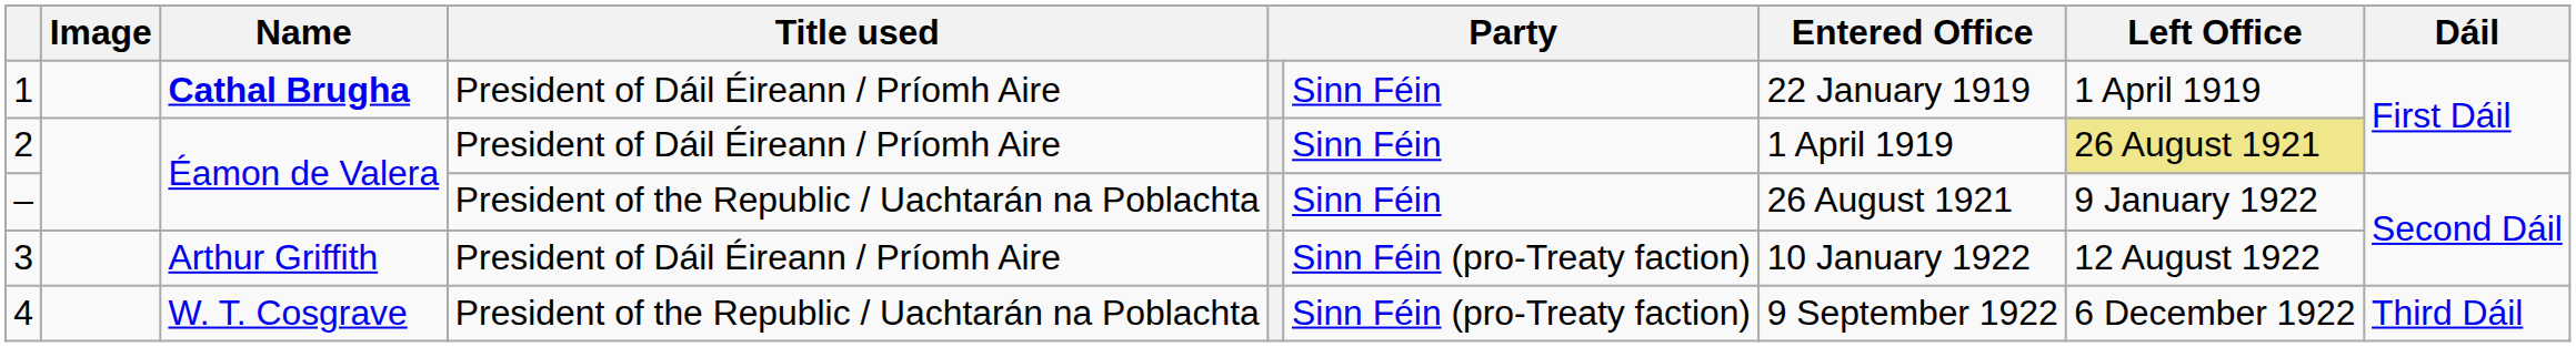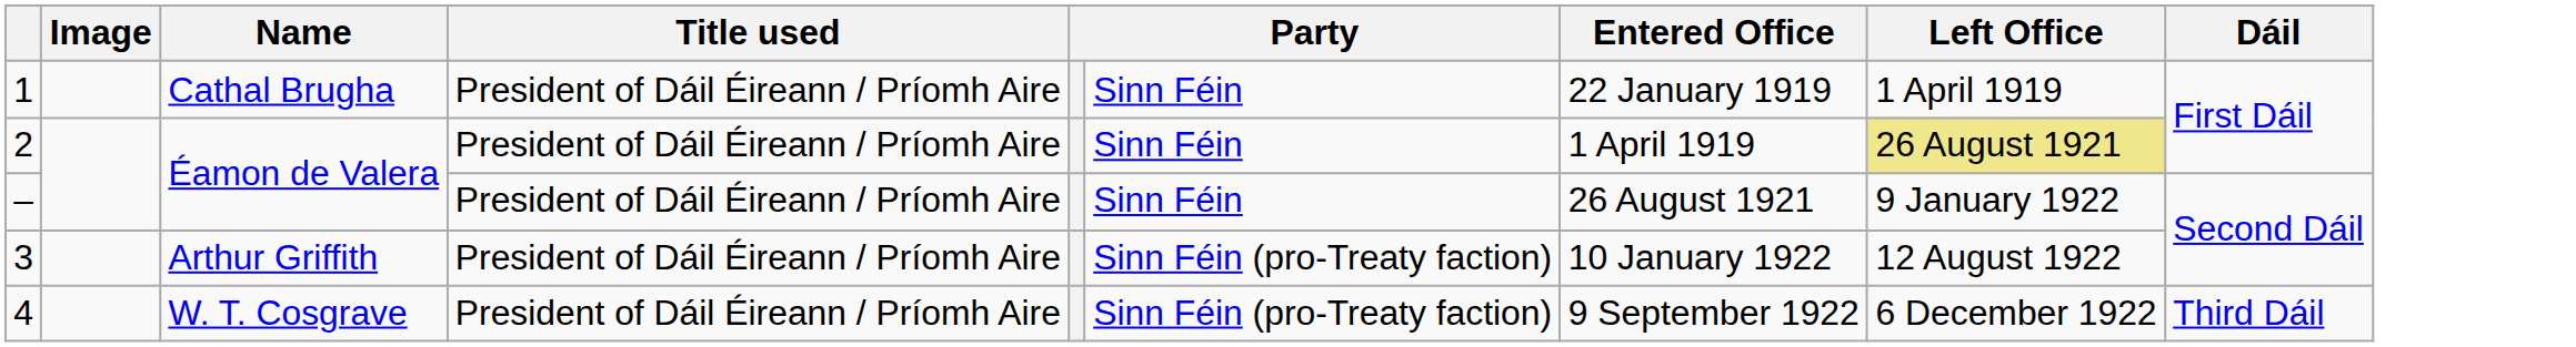1 | Name: bold -> normal
– | Title used: President of the Republic / Uachtarán na Poblachta -> President of Dáil Éireann / Príomh Aire
4 | Title used: President of the Republic / Uachtarán na Poblachta -> President of Dáil Éireann / Príomh Aire
